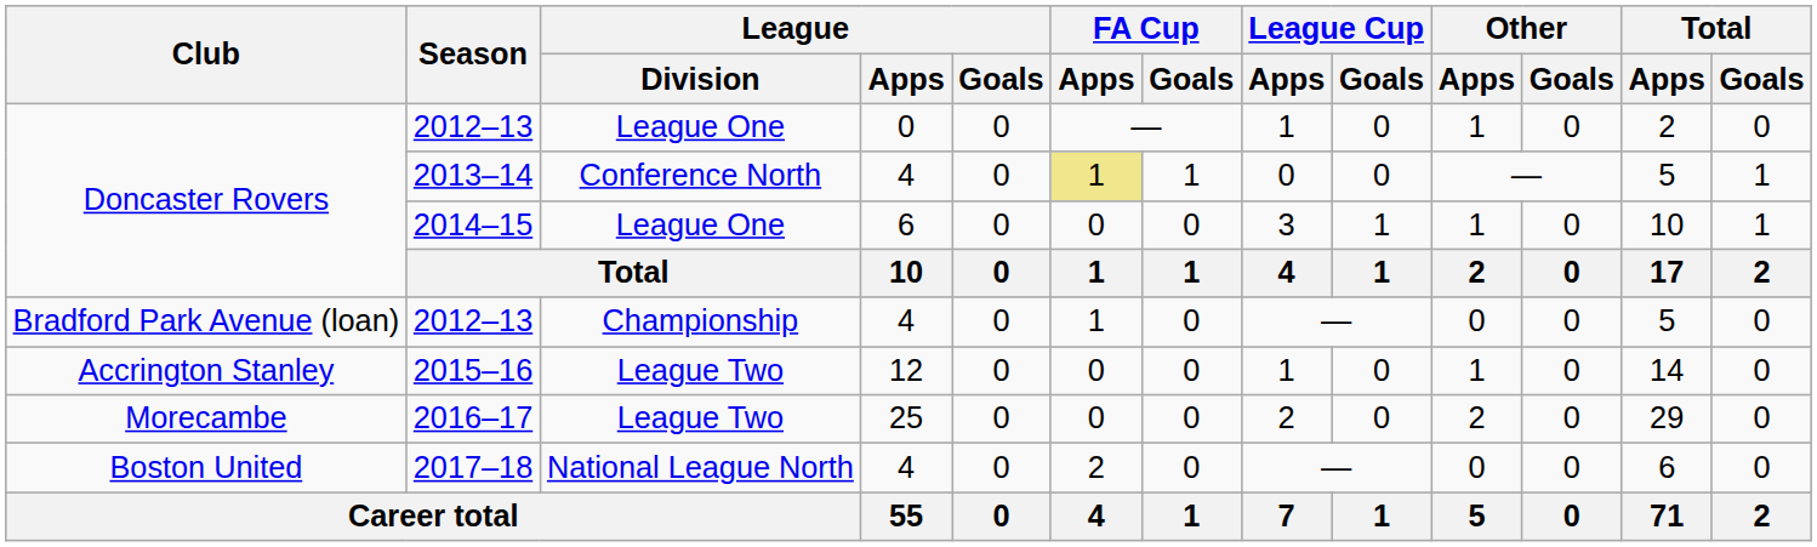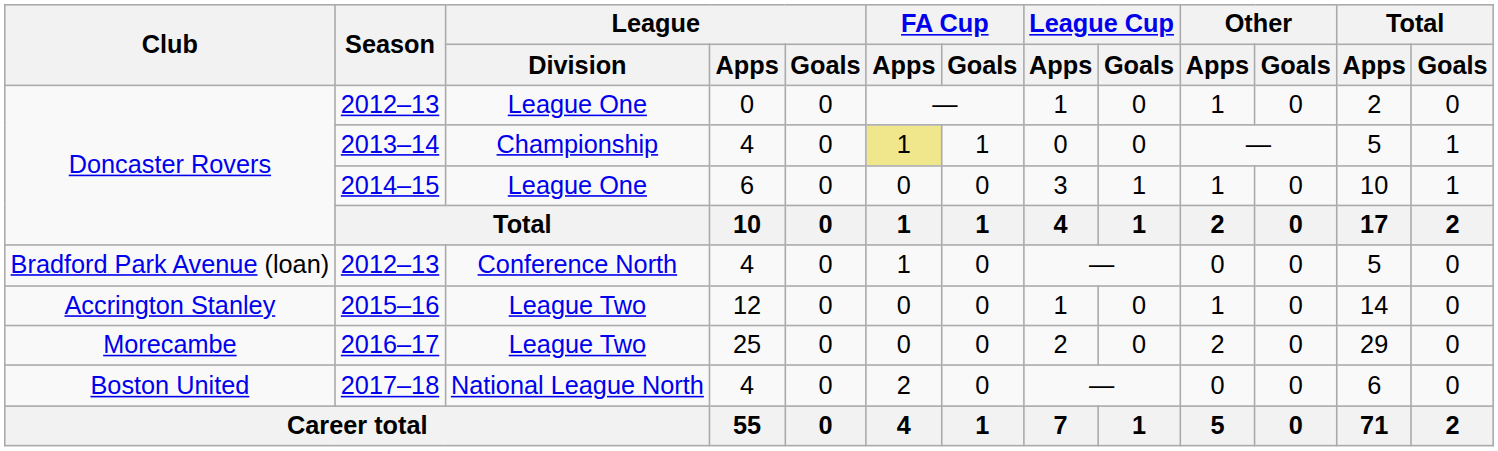2013–14 | League / Division: Conference North -> Championship
Bradford Park Avenue (loan) / 2012–13 | League / Division: Championship -> Conference North
